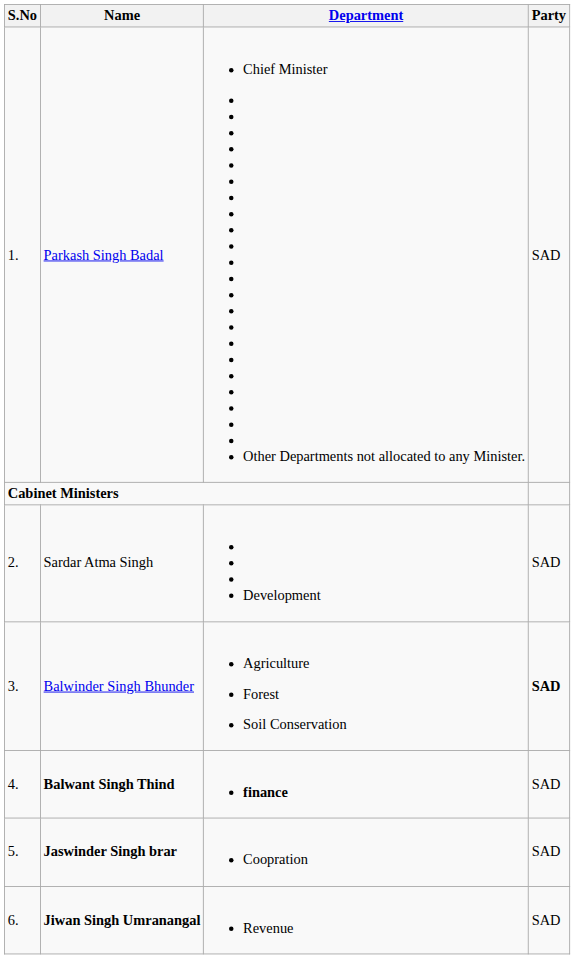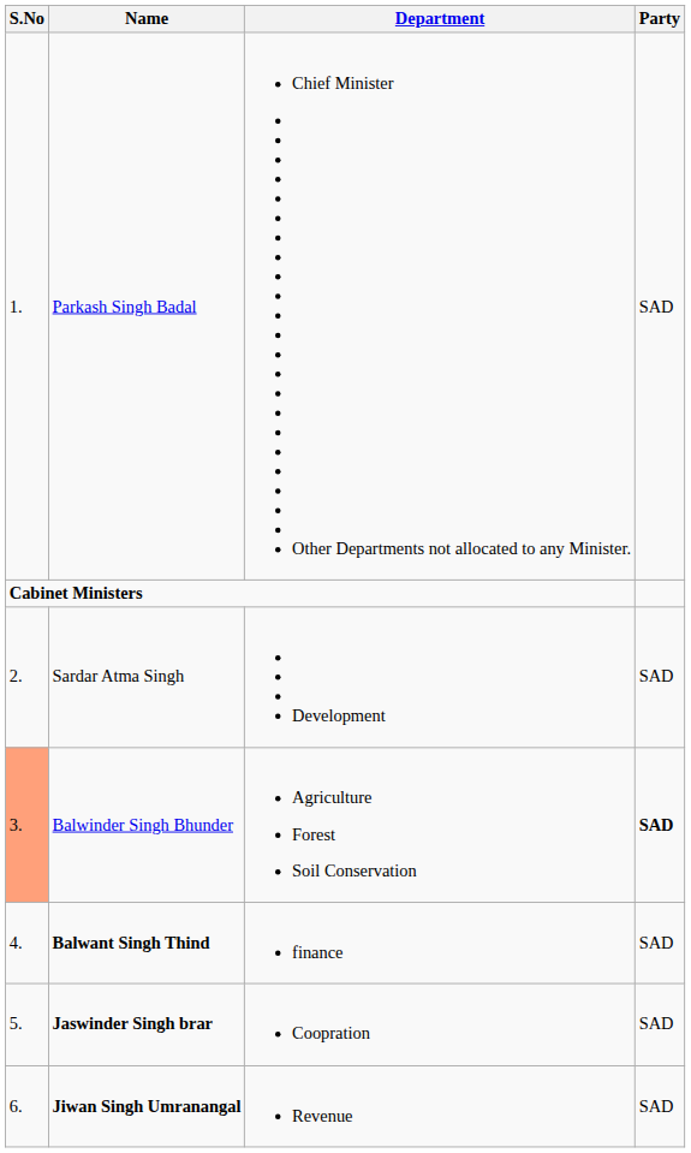Balwinder Singh Bhunder | S.No: no background -> lightsalmon background
Balwant Singh Thind | Department: bold -> normal
